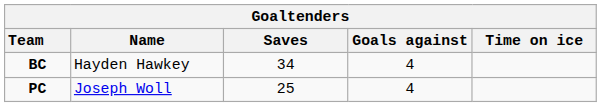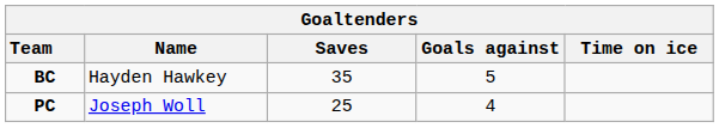BC | Saves: 34 -> 35
BC | Goals against: 4 -> 5
